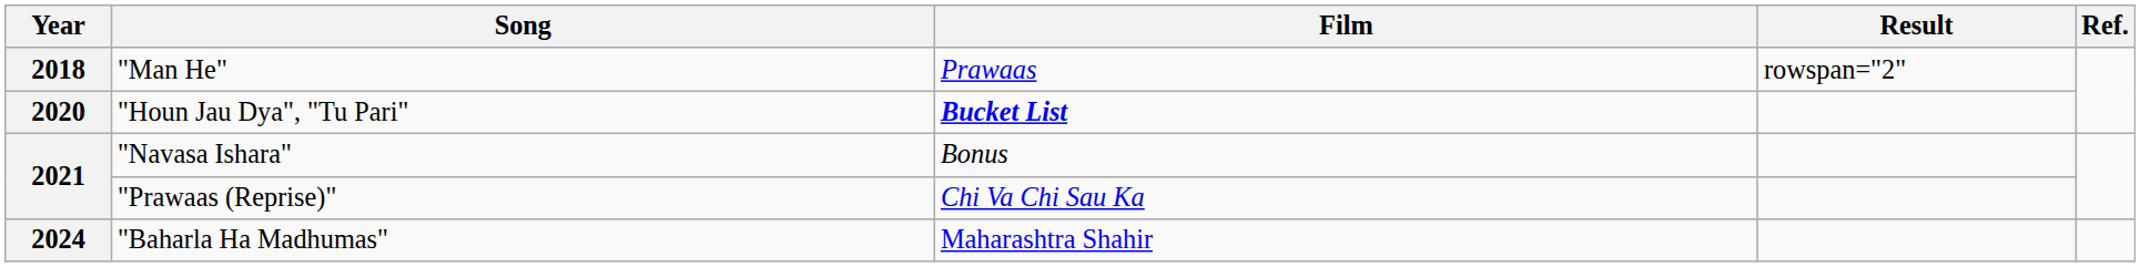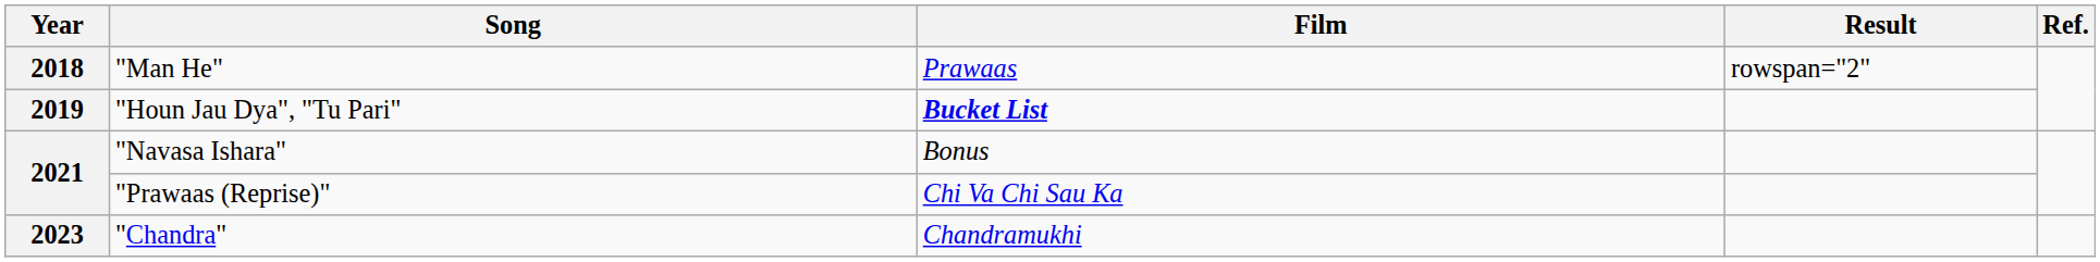"Houn Jau Dya", "Tu Pari" | Year: 2020 -> 2019
+ row: 2023 | "Chandra" | Chandramukhi
- row: 2024 | "Baharla Ha Madhumas" | Maharashtra Shahir
